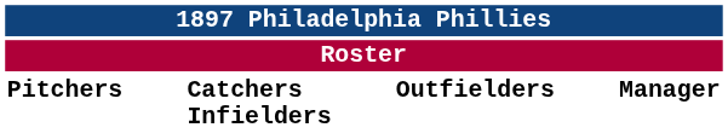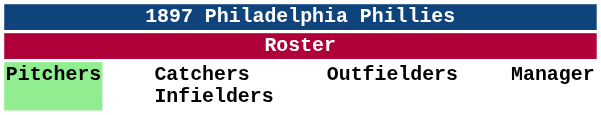Pitchers | column 1: no background -> lightgreen background
